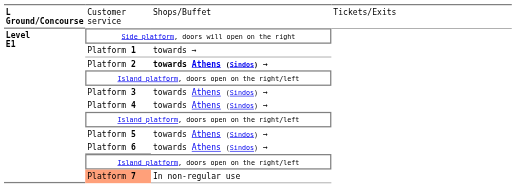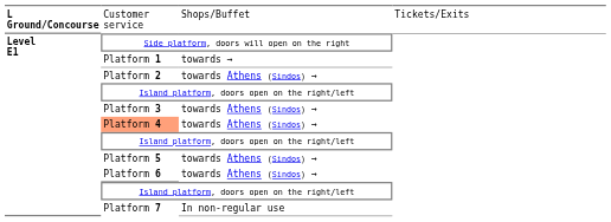Platform 2 | column 3: bold -> normal
Platform 4 | column 2: no background -> lightsalmon background
Platform 7 | column 2: lightsalmon background -> no background
